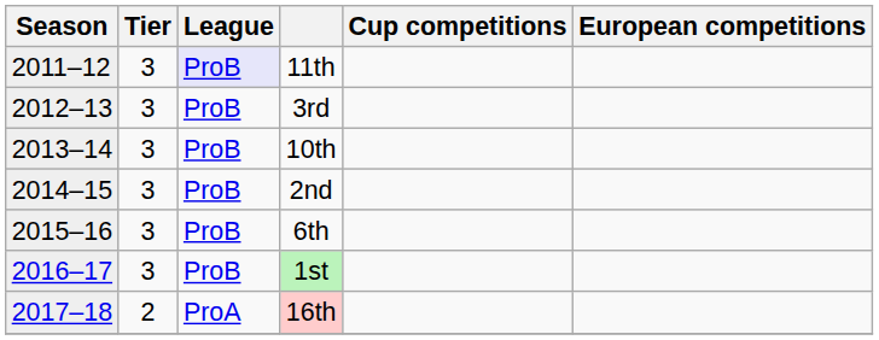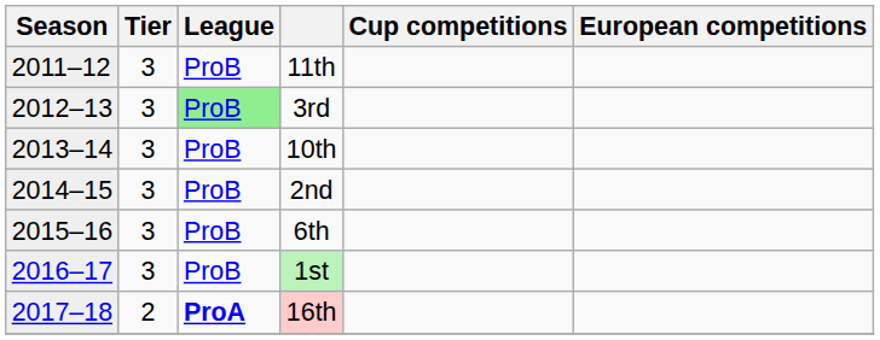11th | League: lavender background -> no background
3rd | League: no background -> lightgreen background
16th | League: normal -> bold
